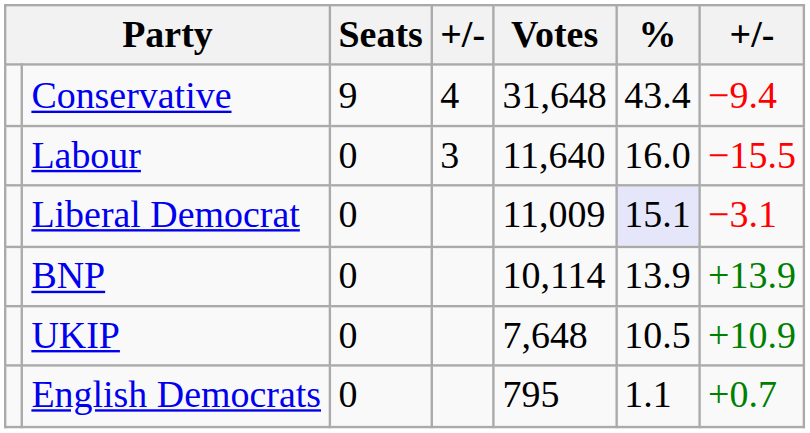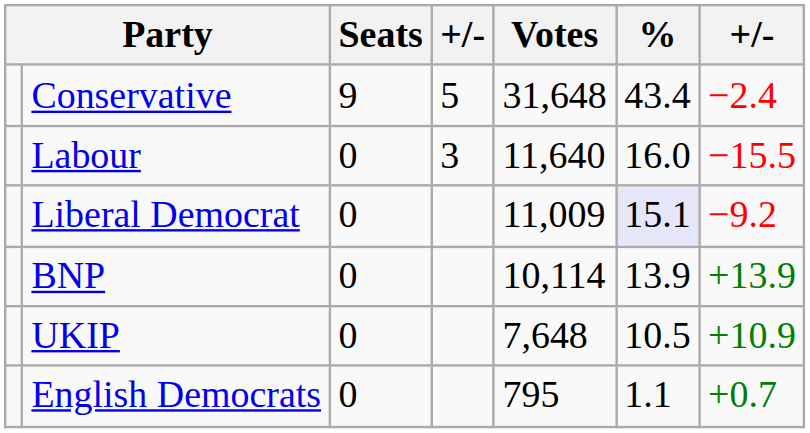Conservative | column 4: 4 -> 5
Conservative | column 7: −9.4 -> −2.4
Liberal Democrat | column 7: −3.1 -> −9.2
